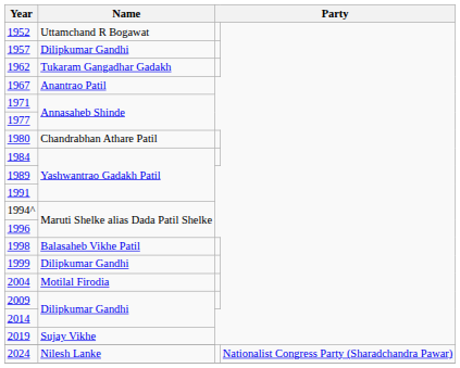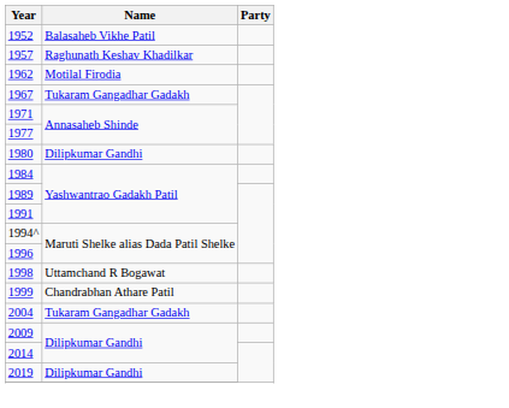1952 | Name: Uttamchand R Bogawat -> Balasaheb Vikhe Patil
1957 | Name: Dilipkumar Gandhi -> Raghunath Keshav Khadilkar
1962 | Name: Tukaram Gangadhar Gadakh -> Motilal Firodia
1967 | Name: Anantrao Patil -> Tukaram Gangadhar Gadakh
1980 | Name: Chandrabhan Athare Patil -> Dilipkumar Gandhi
1998 | Name: Balasaheb Vikhe Patil -> Uttamchand R Bogawat
1999 | Name: Dilipkumar Gandhi -> Chandrabhan Athare Patil
2004 | Name: Motilal Firodia -> Tukaram Gangadhar Gadakh
2019 | Name: Sujay Vikhe -> Dilipkumar Gandhi
- row: 2024 | Nilesh Lanke | Nationalist Congress Party (Sharadchandra Pawar)
